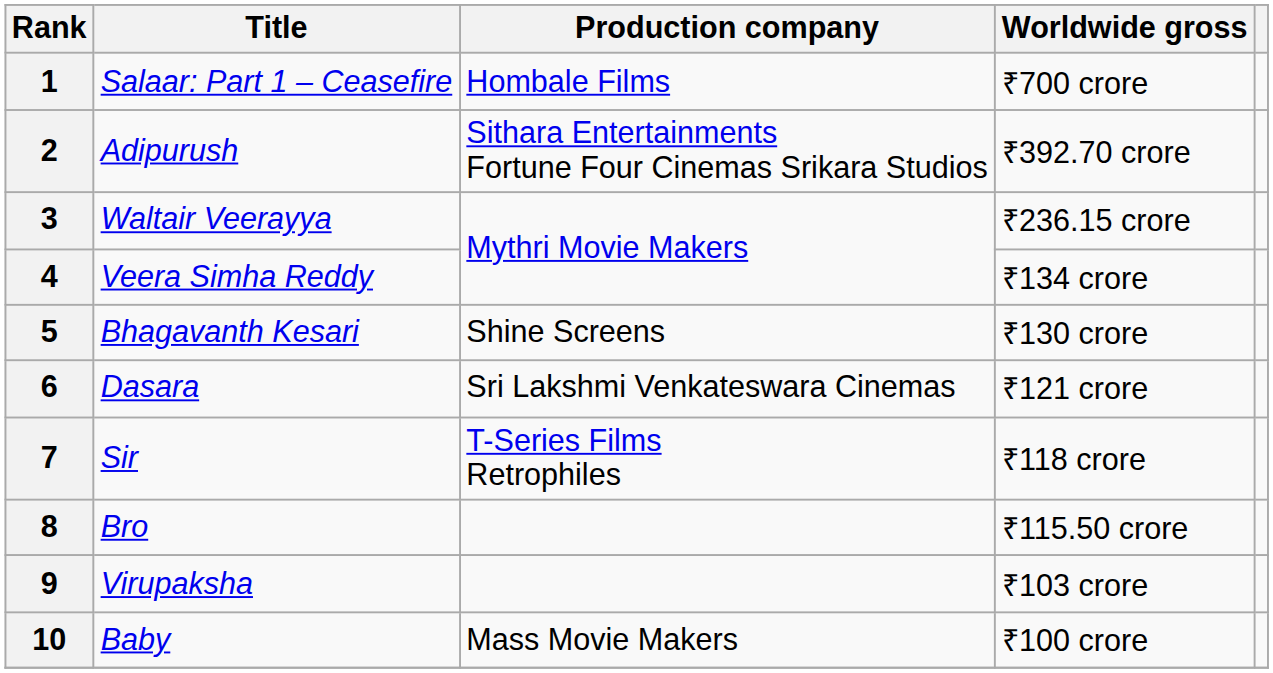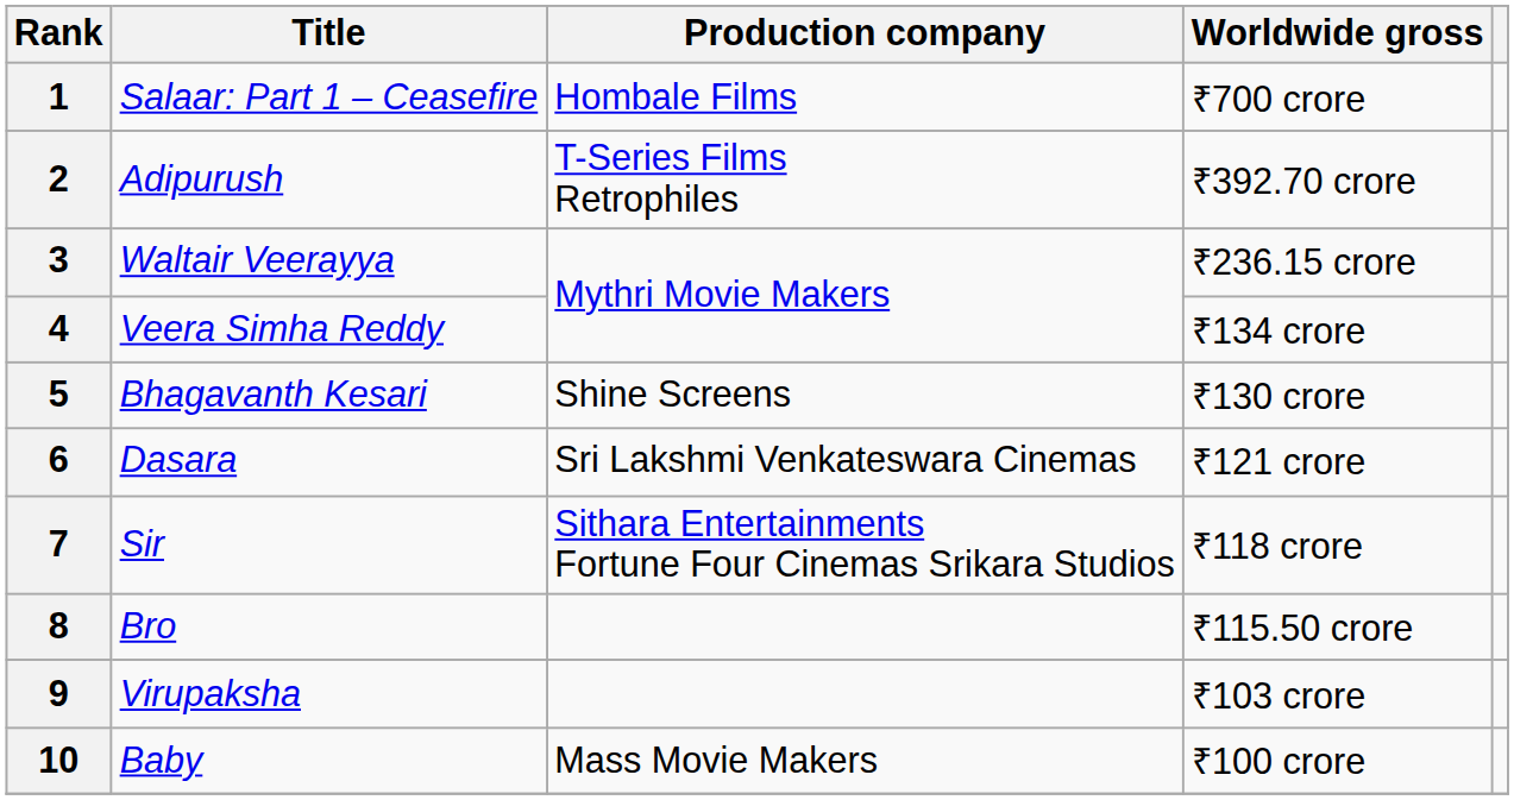2 | Production company: Sithara Entertainments Fortune Four Cinemas Srikara Studios -> T-Series Films Retrophiles
7 | Production company: T-Series Films Retrophiles -> Sithara Entertainments Fortune Four Cinemas Srikara Studios
